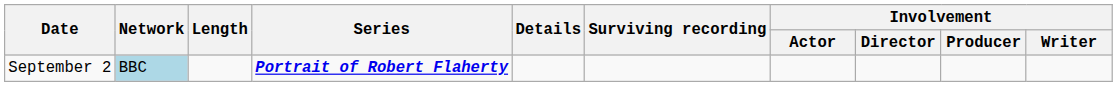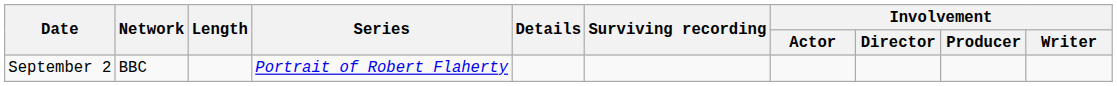September 2 | Network: lightblue background -> no background
September 2 | Series: bold -> normal
